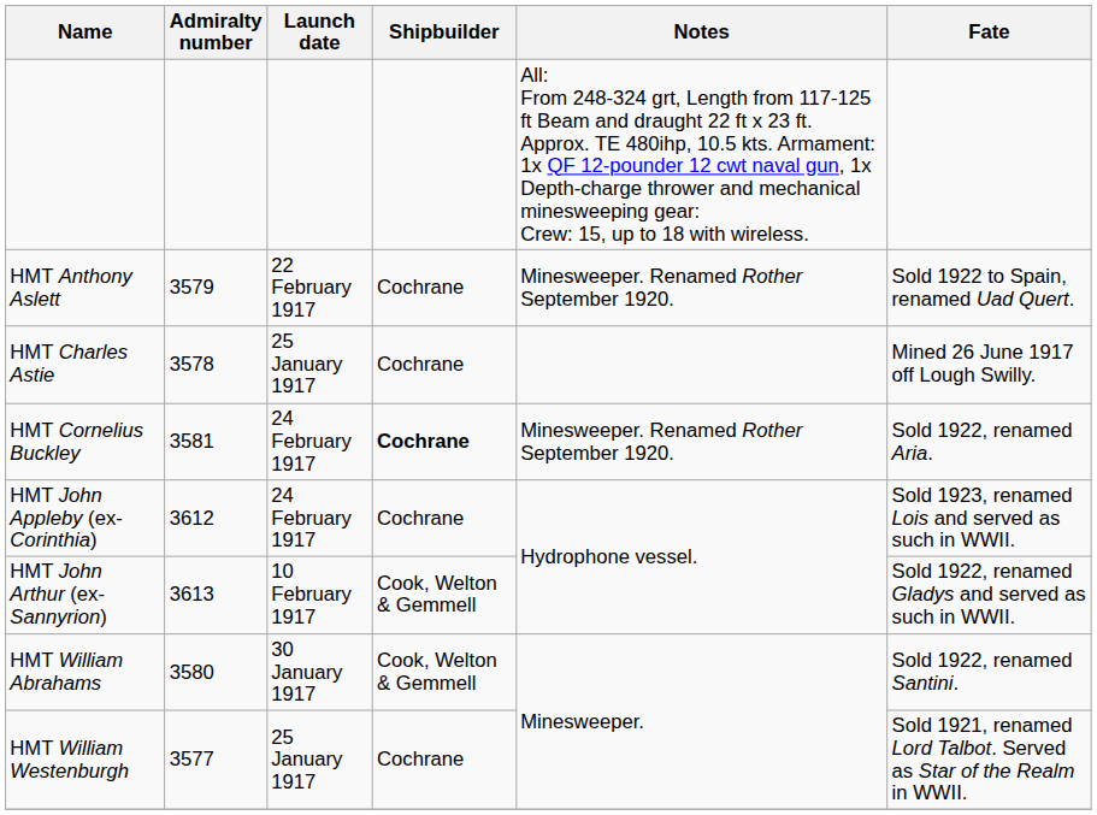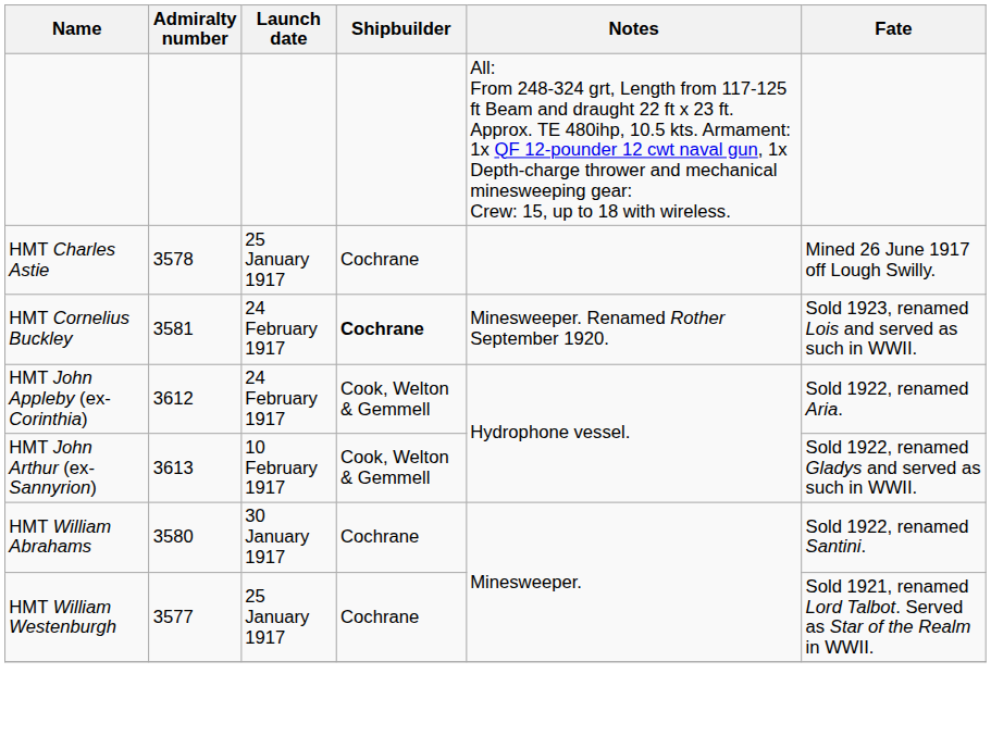- row: HMT Anthony Aslett | 3579 | 22 February 1917 | Cochrane | Minesweeper. Renamed Rother September 1920. | Sold 1922 to Spain, renamed Uad Quert.
HMT Cornelius Buckley | Fate: Sold 1922, renamed Aria. -> Sold 1923, renamed Lois and served as such in WWII.
HMT John Appleby (ex-Corinthia) | Shipbuilder: Cochrane -> Cook, Welton & Gemmell
HMT John Appleby (ex-Corinthia) | Fate: Sold 1923, renamed Lois and served as such in WWII. -> Sold 1922, renamed Aria.
HMT William Abrahams | Shipbuilder: Cook, Welton & Gemmell -> Cochrane
